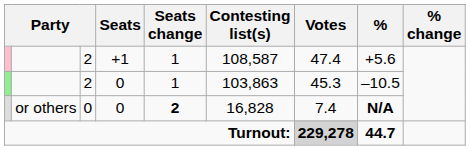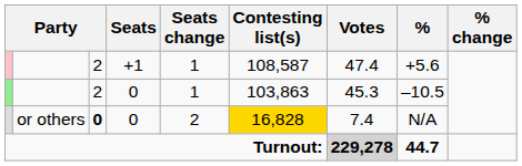or others | column 3: normal -> bold
or others | Seats change: bold -> normal
or others | Contesting list(s): no background -> gold background
or others | %: bold -> normal
